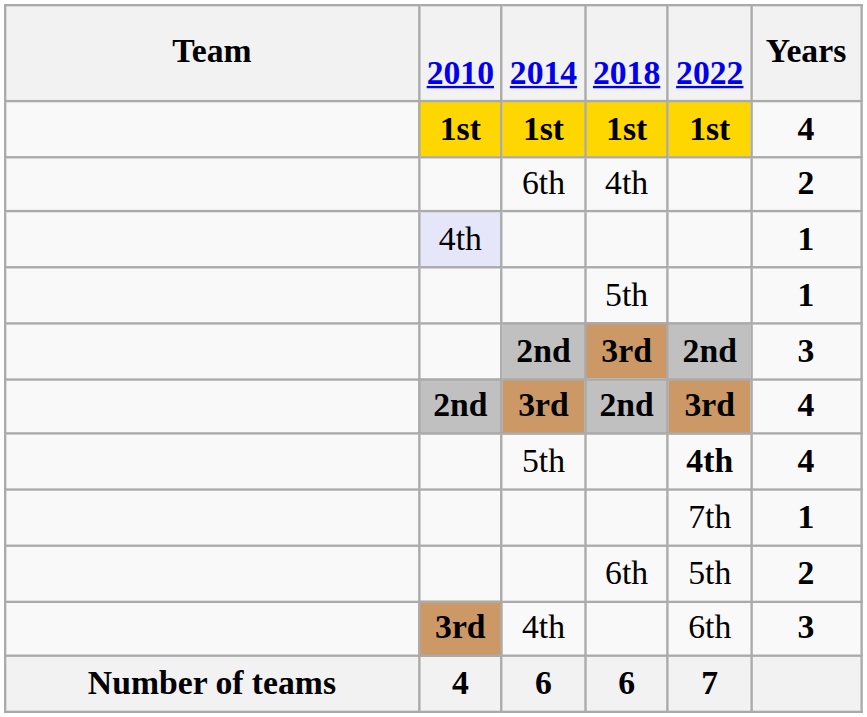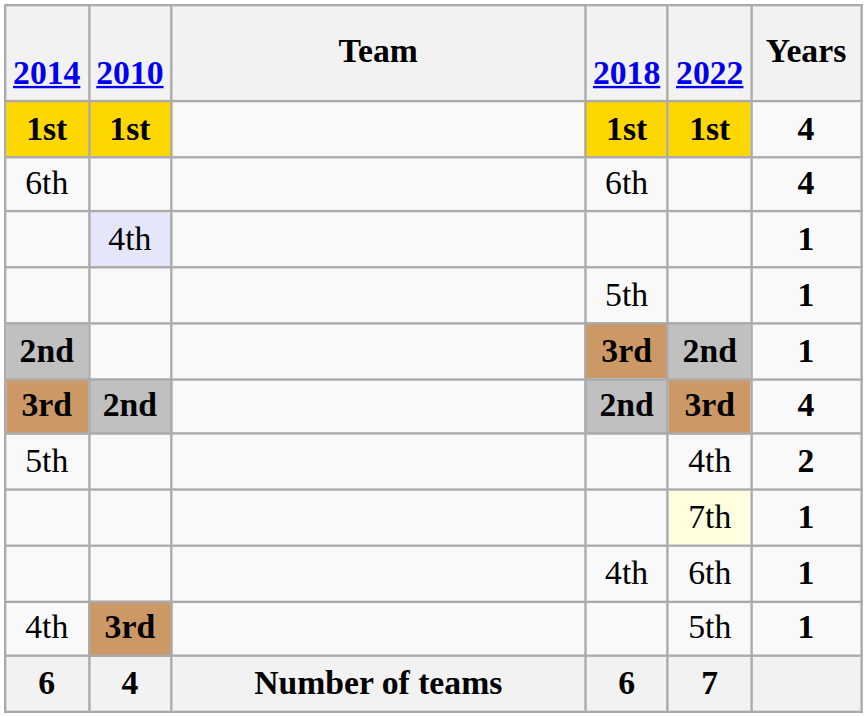columns swapped: Team <-> 2014
row 3 | 2018: 4th -> 6th
row 3 | Years: 2 -> 4
row 6 | Years: 3 -> 1
row 8 | 2022: bold -> normal
row 8 | Years: 4 -> 2
row 9 | 2022: no background -> lightyellow background
row 10 | 2018: 6th -> 4th
row 10 | 2022: 5th -> 6th
row 10 | Years: 2 -> 1
row 11 | 2022: 6th -> 5th
row 11 | Years: 3 -> 1
